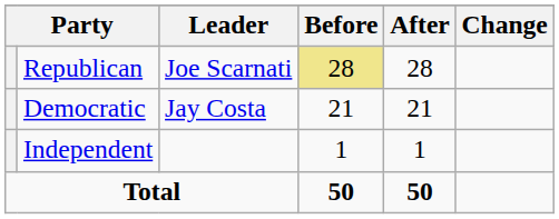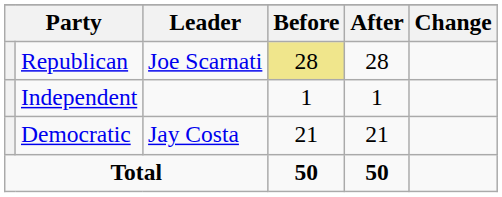rows swapped: Democratic <-> Independent
